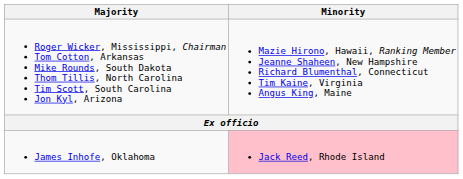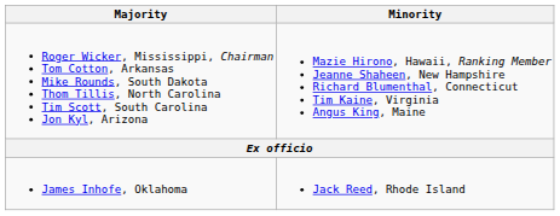James Inhofe, Oklahoma | Minority: pink background -> no background
